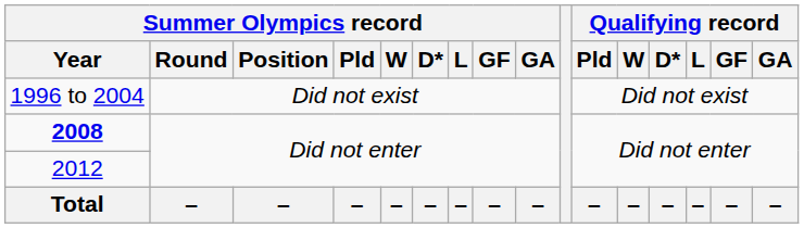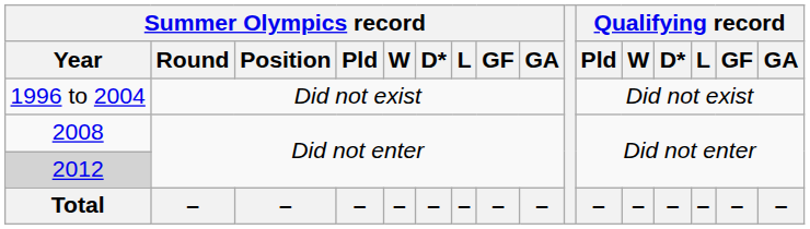2008 | Summer Olympics record / Year: bold -> normal
2012 | Summer Olympics record / Year: no background -> lightgrey background
